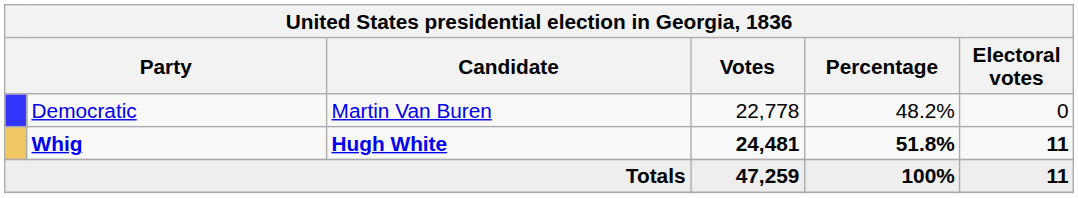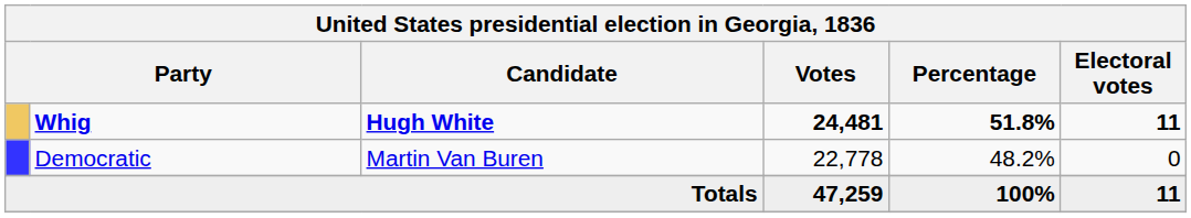rows swapped: Whig <-> Democratic
